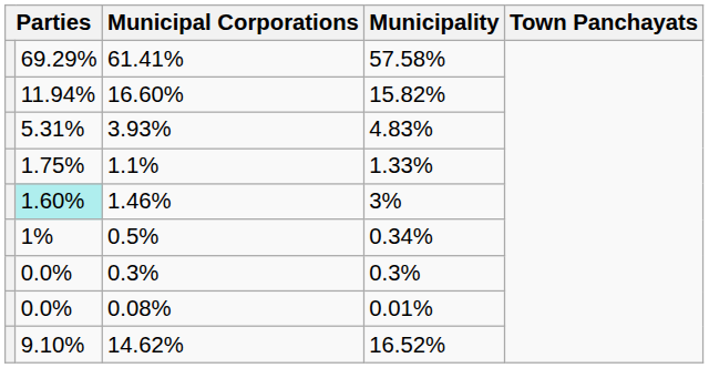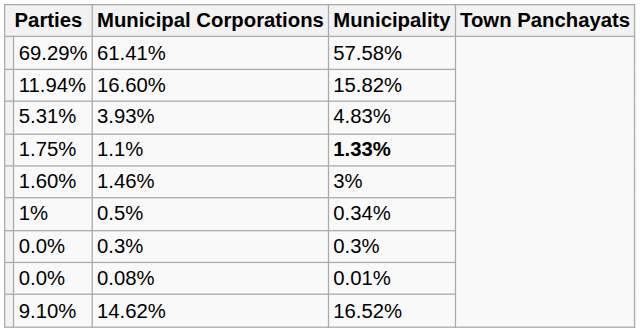1.1% | Municipality: normal -> bold
1.46% | column 2: paleturquoise background -> no background
